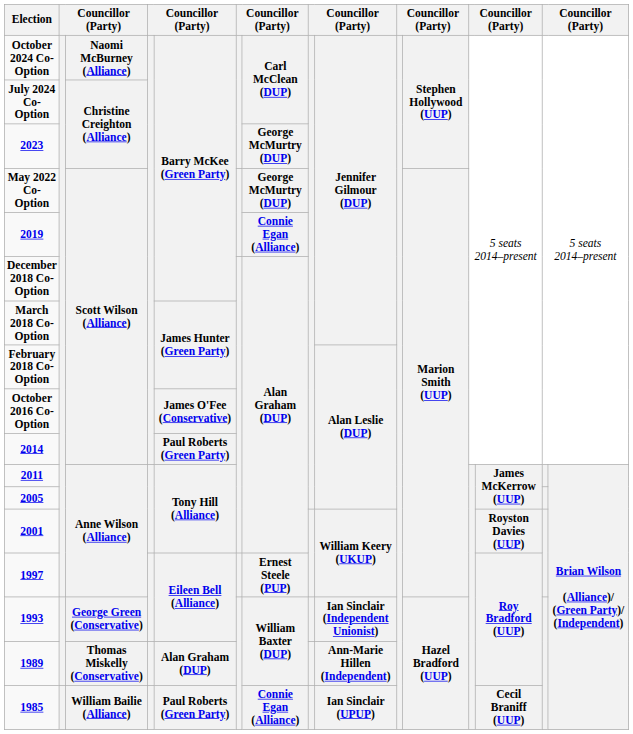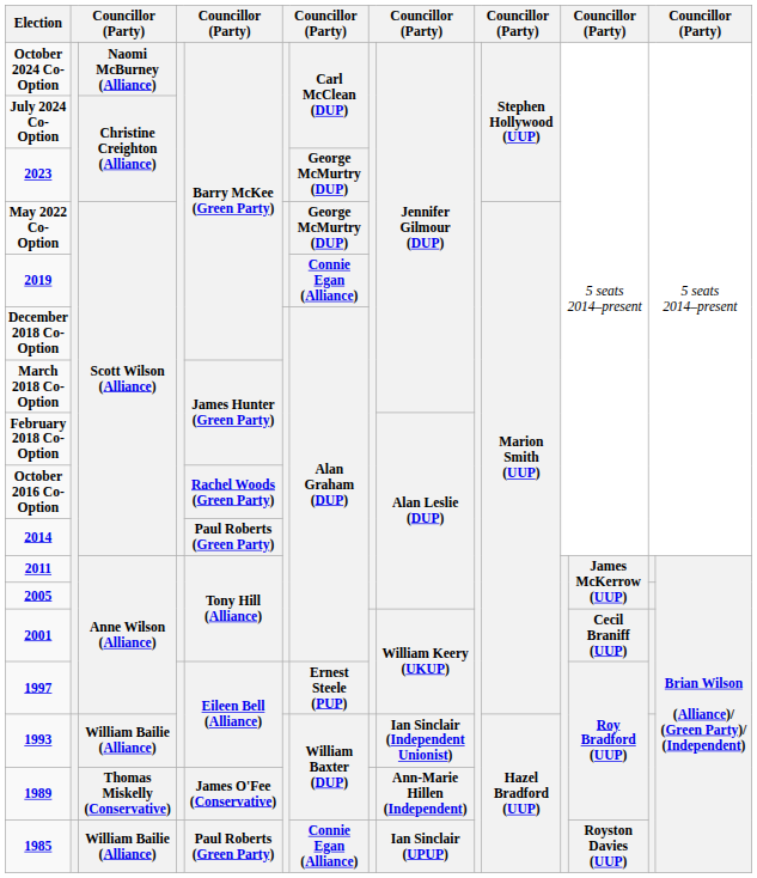October 2016 Co-Option | column 5: James O'Fee (Conservative) -> Rachel Woods (Green Party)
2001 | column 13: Royston Davies (UUP) -> Cecil Braniff (UUP)
1993 | column 3: George Green (Conservative) -> William Bailie (Alliance)
1989 | column 5: Alan Graham (DUP) -> James O'Fee (Conservative)
1985 | column 13: Cecil Braniff (UUP) -> Royston Davies (UUP)
